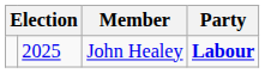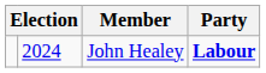John Healey | column 2: 2025 -> 2024
